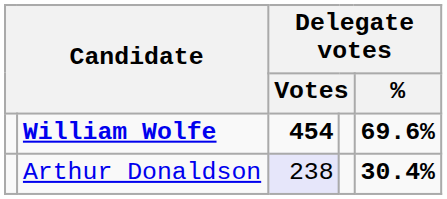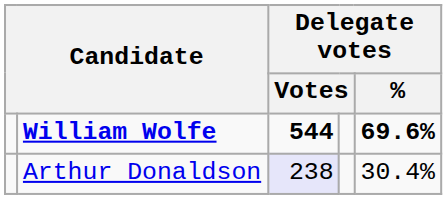William Wolfe | column 3: 454 -> 544
Arthur Donaldson | Delegate votes / %: bold -> normal
